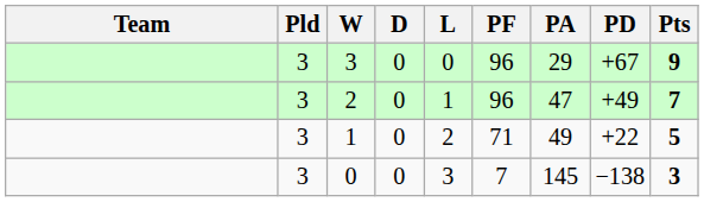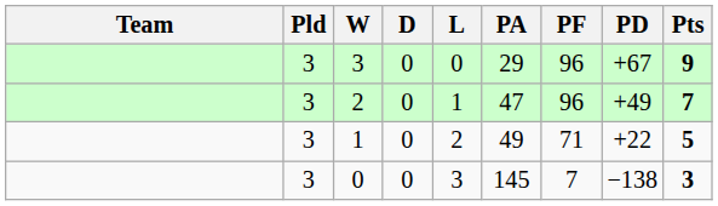columns swapped: PF <-> PA
